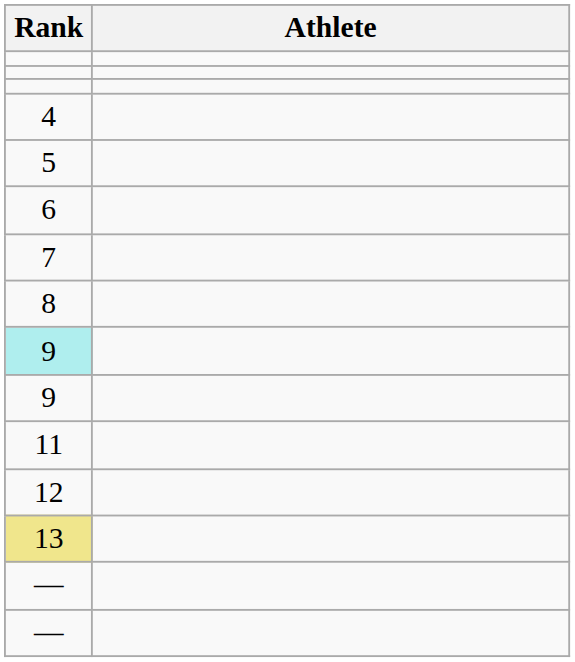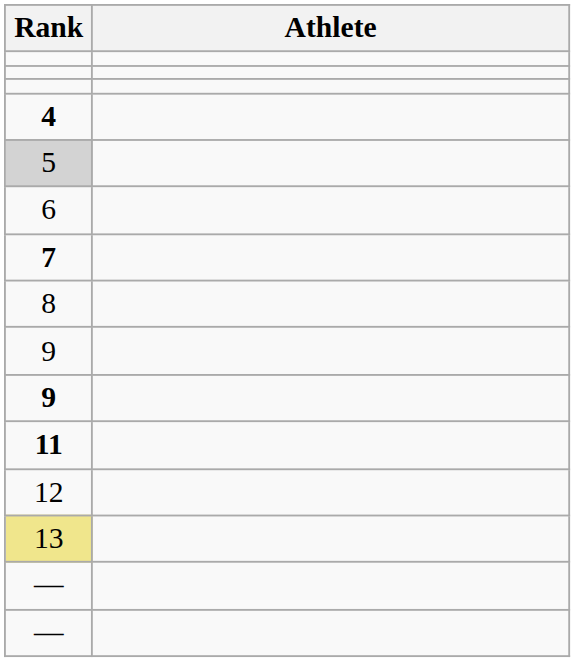row 5 | Rank: normal -> bold
row 6 | Rank: no background -> lightgrey background
row 8 | Rank: normal -> bold
row 10 | Rank: paleturquoise background -> no background
row 11 | Rank: normal -> bold
row 12 | Rank: normal -> bold
